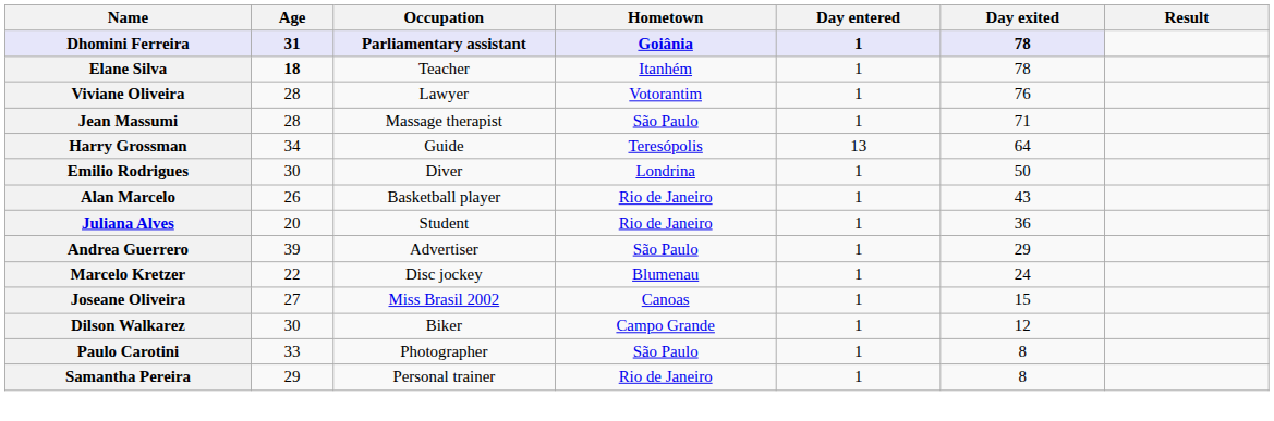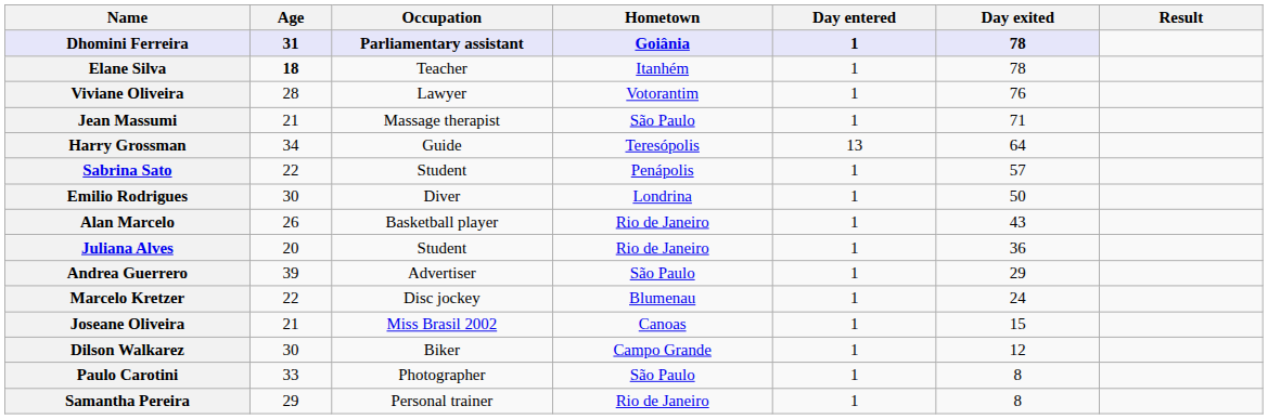Jean Massumi | Age: 28 -> 21
+ row: Sabrina Sato | 22 | Student | Penápolis | 1 | 57
Joseane Oliveira | Age: 27 -> 21
